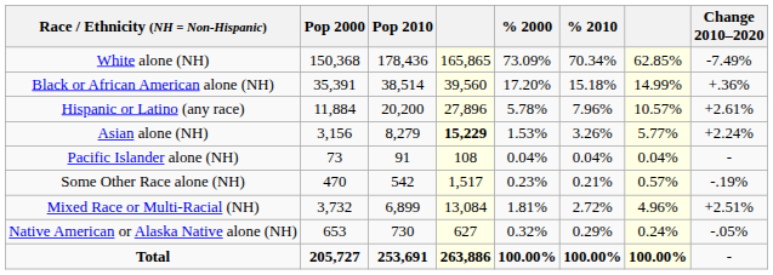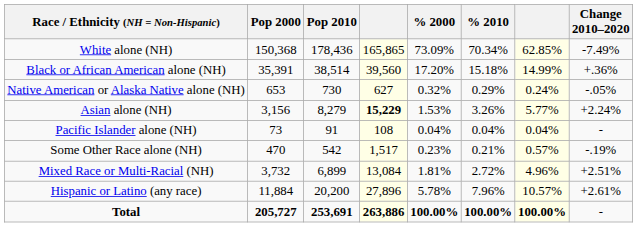rows swapped: Native American or Alaska Native alone (NH) <-> Hispanic or Latino (any race)
